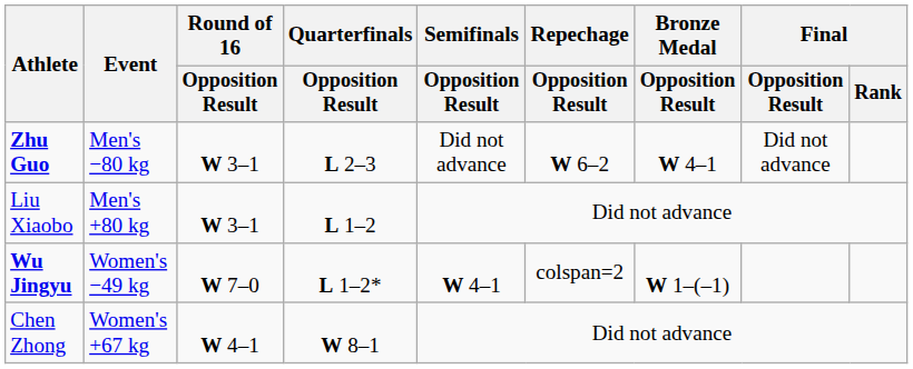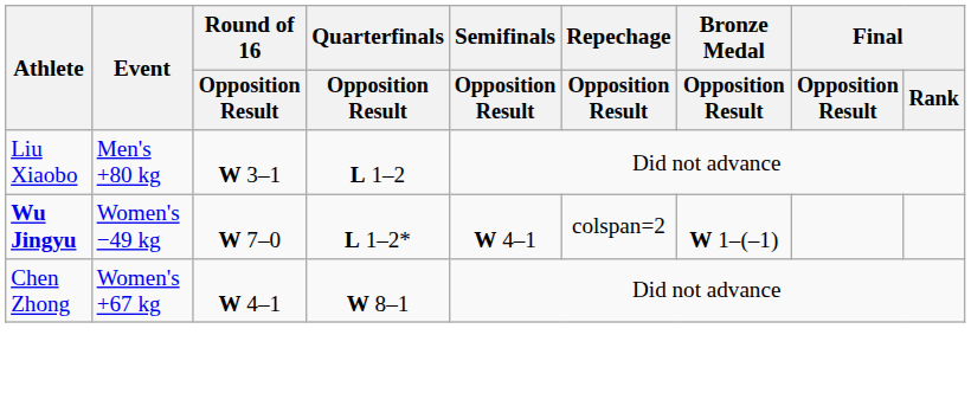- row: Zhu Guo | Men's −80 kg | W 3–1 | L 2–3 | Did not advance | W 6–2 | W 4–1 | Did not advance
